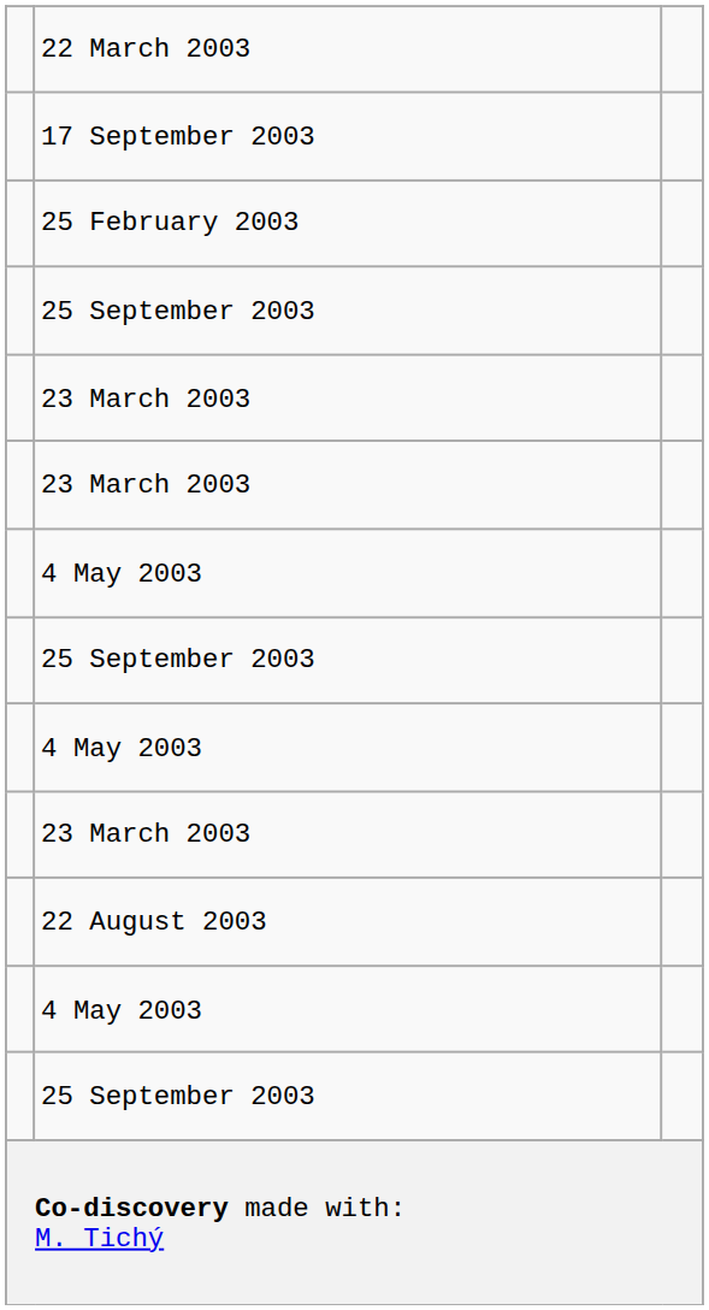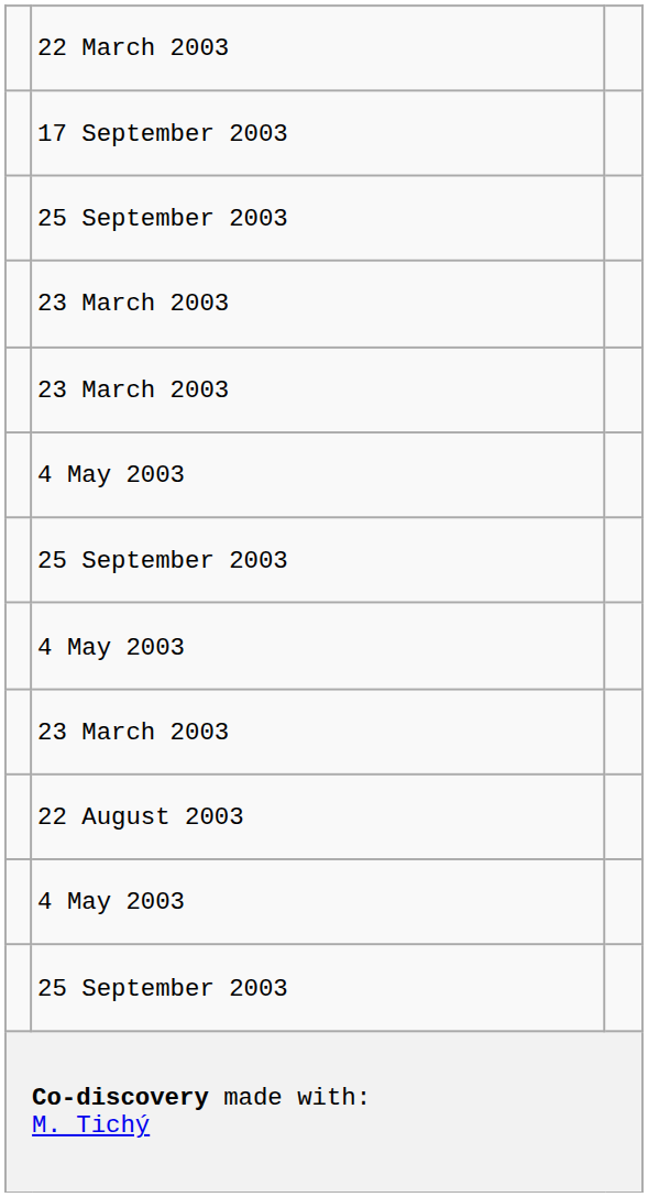- row: 25 February 2003
